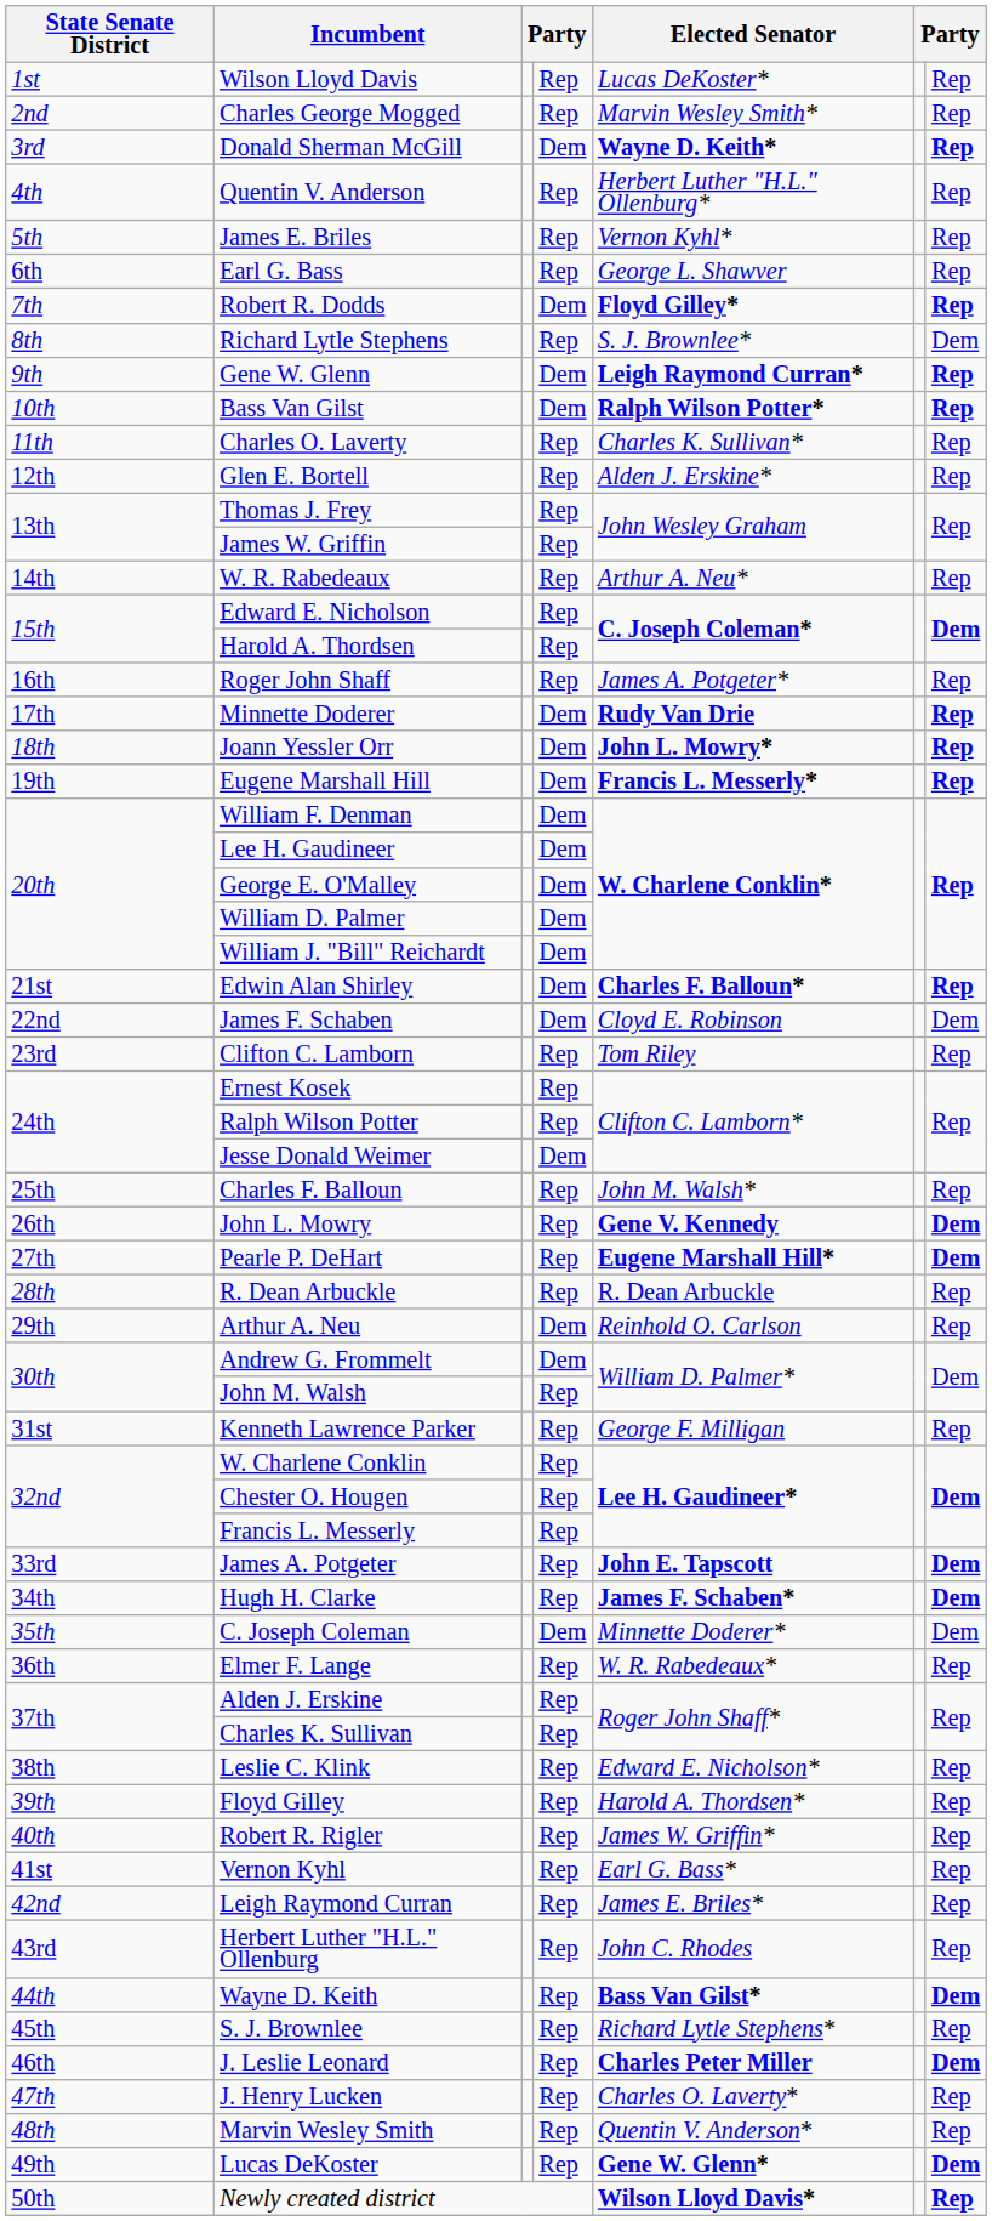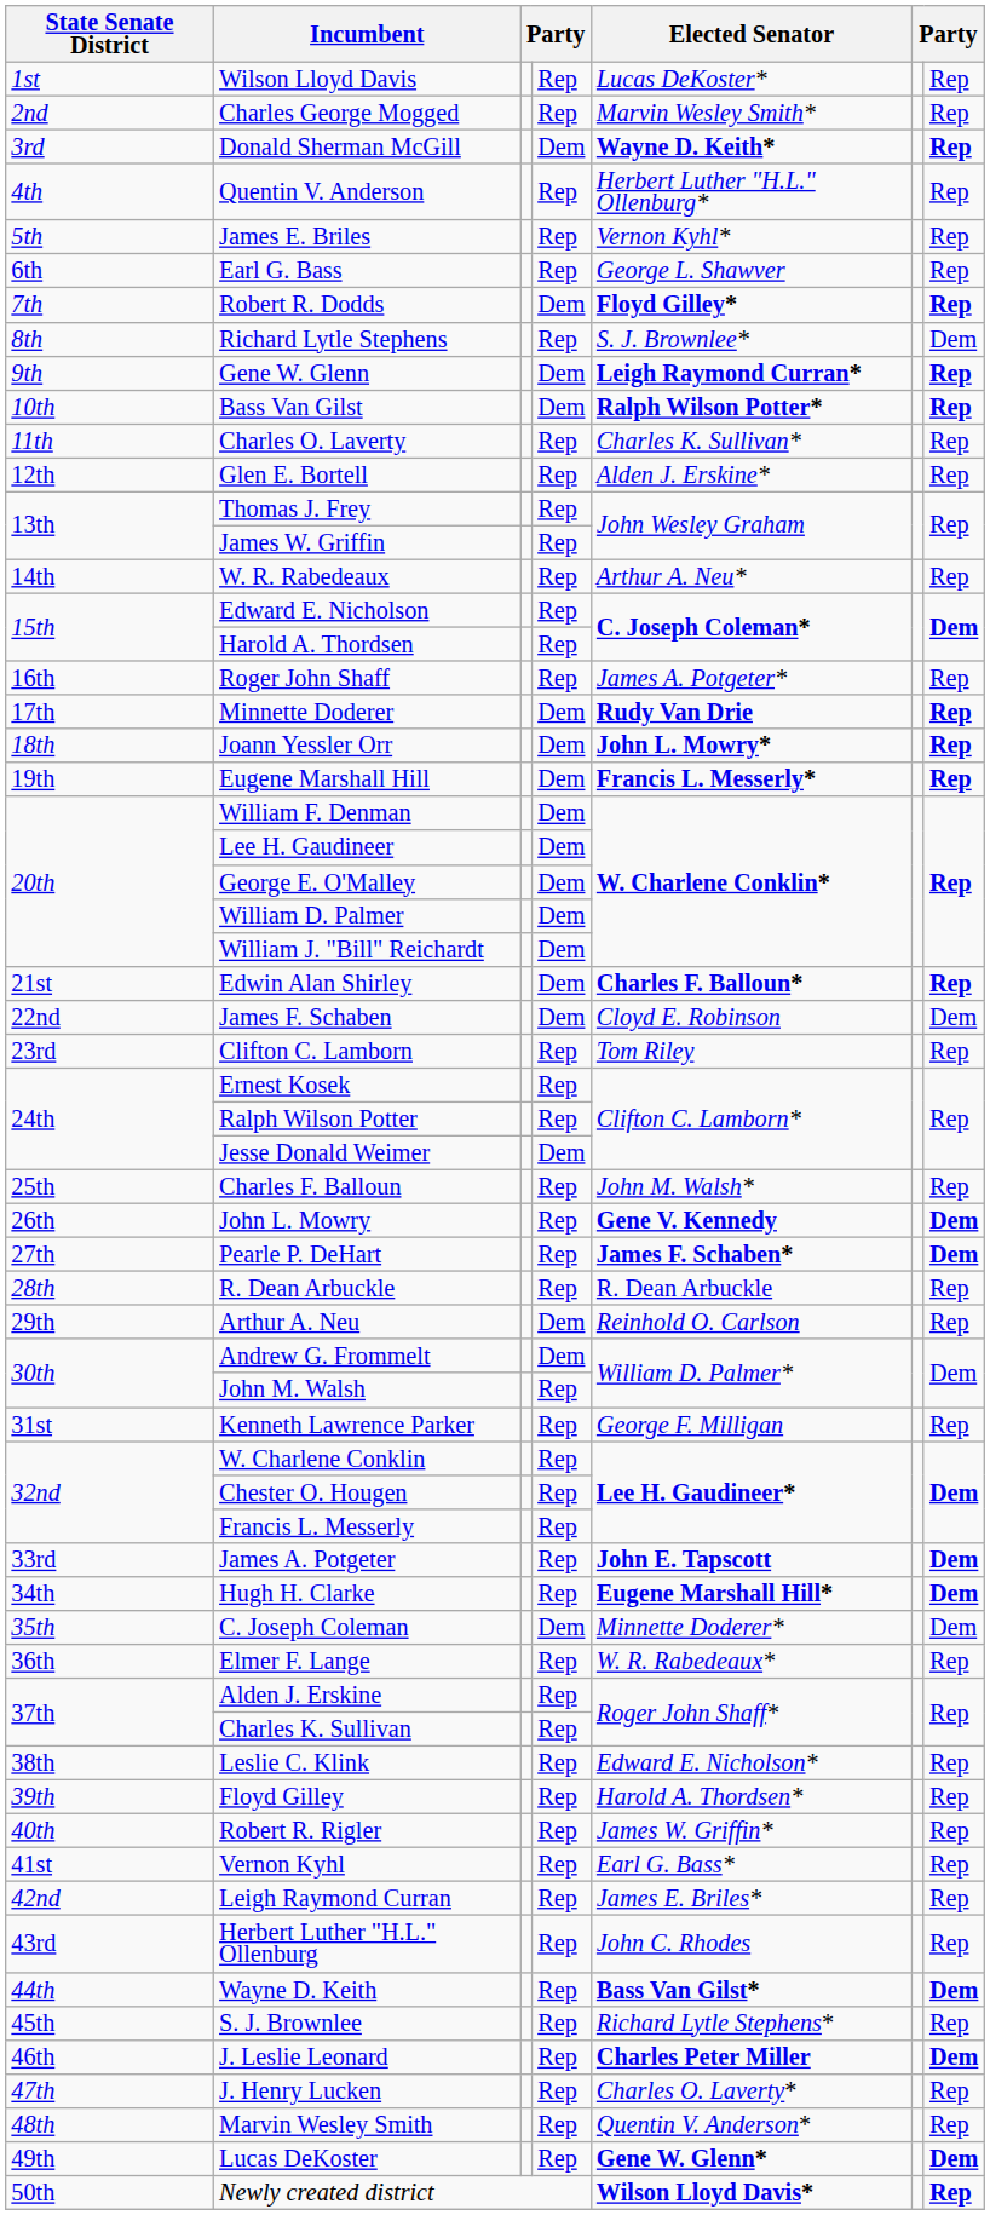Pearle P. DeHart | Elected Senator: Eugene Marshall Hill* -> James F. Schaben*
Hugh H. Clarke | Elected Senator: James F. Schaben* -> Eugene Marshall Hill*
